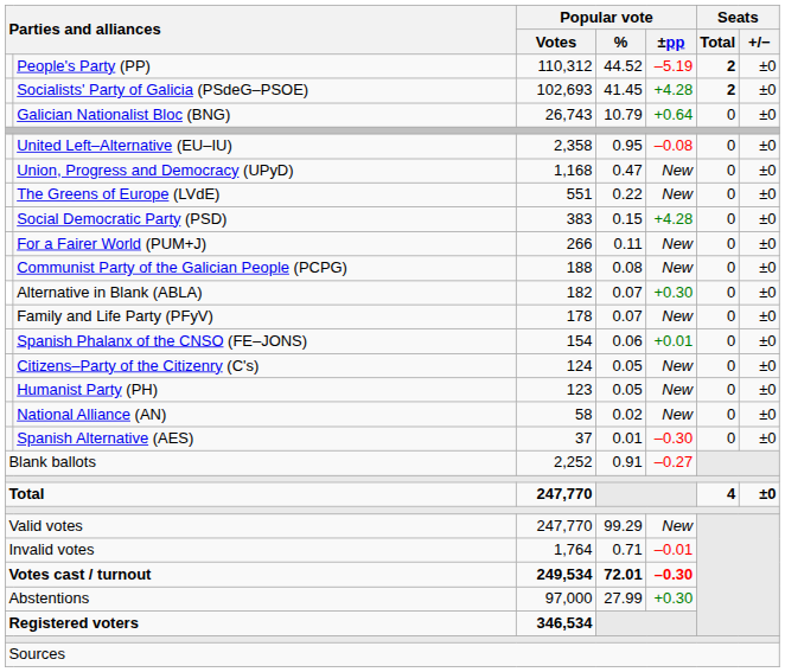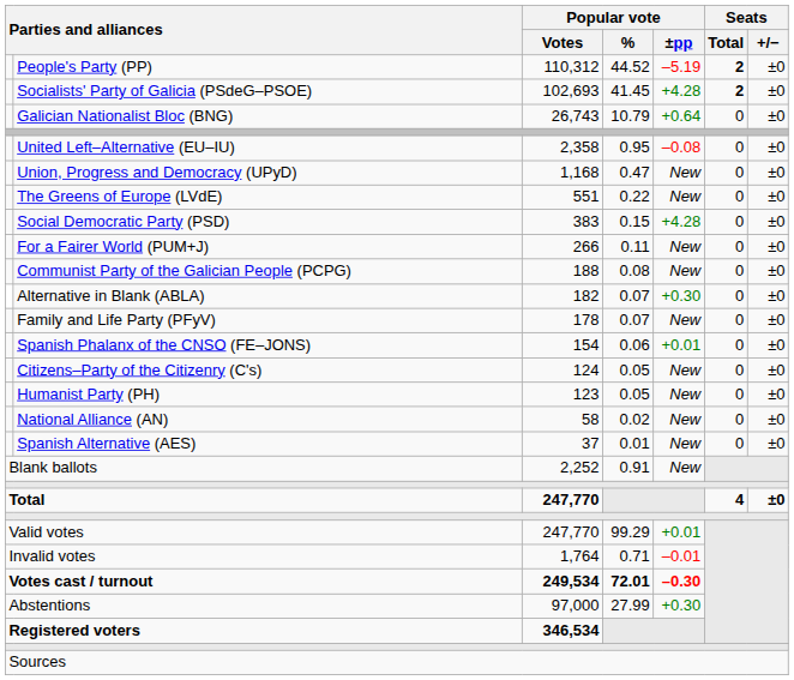Spanish Alternative (AES) | Popular vote / ±pp: –0.30 -> New
Blank ballots | Popular vote / ±pp: –0.27 -> New
Valid votes | Popular vote / ±pp: New -> +0.01
